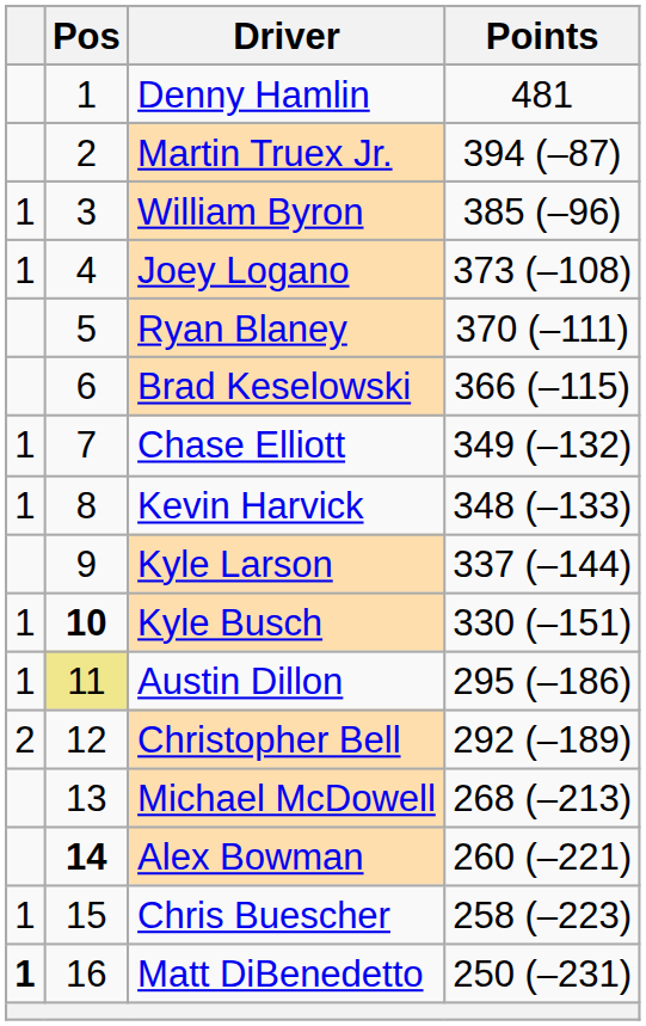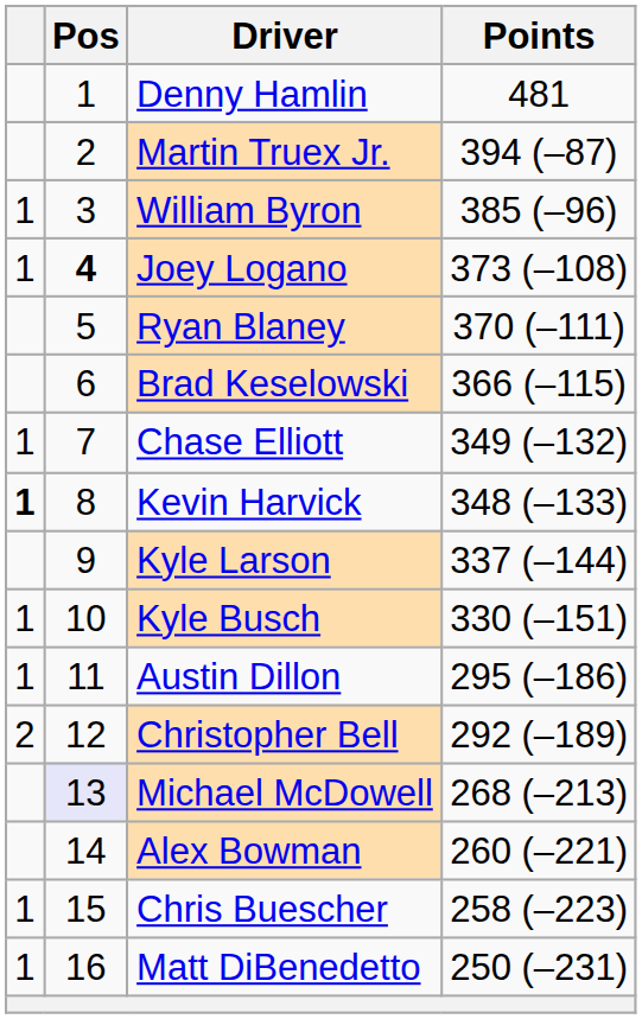Joey Logano | Pos: normal -> bold
Kevin Harvick | column 1: normal -> bold
Kyle Busch | Pos: bold -> normal
Austin Dillon | Pos: khaki background -> no background
Michael McDowell | Pos: no background -> lavender background
Alex Bowman | Pos: bold -> normal
Matt DiBenedetto | column 1: bold -> normal
